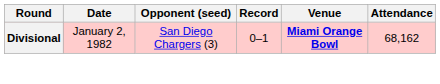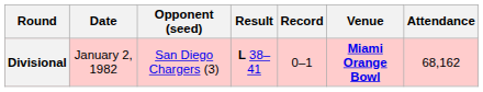+ column: Result | L 38–41
